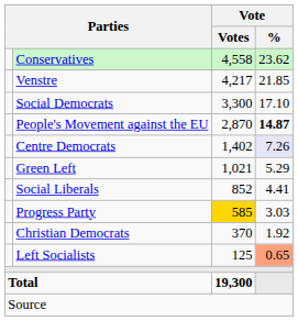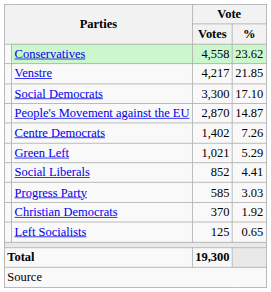People's Movement against the EU | Vote / %: bold -> normal
Centre Democrats | Vote / %: lavender background -> no background
Progress Party | Vote / Votes: gold background -> no background
Left Socialists | Vote / %: lightsalmon background -> no background
